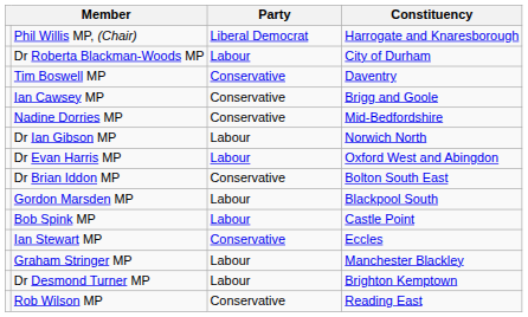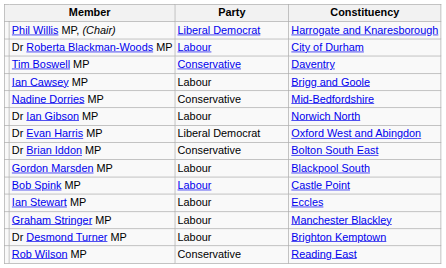Ian Cawsey MP | Party: Conservative -> Labour
Dr Evan Harris MP | Party: Labour -> Liberal Democrat
Ian Stewart MP | Party: Conservative -> Labour
